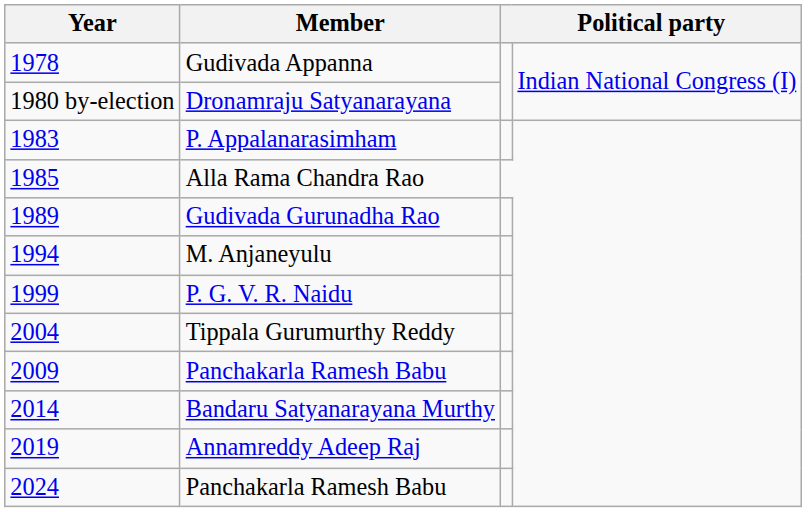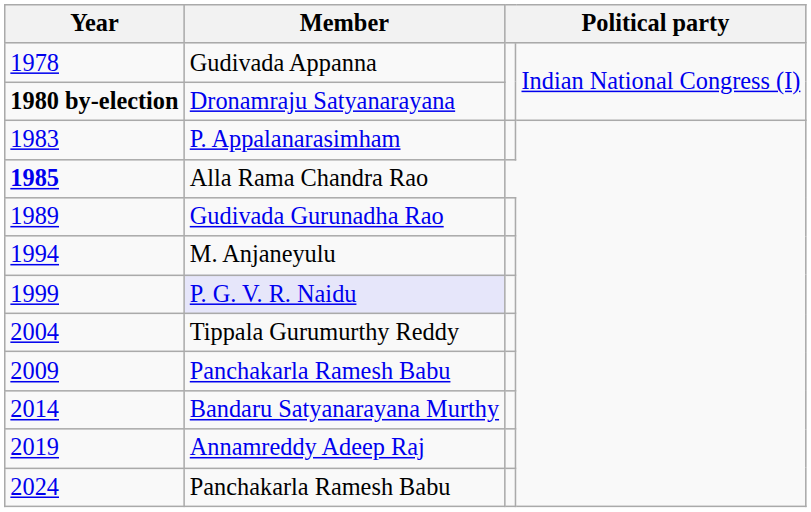Dronamraju Satyanarayana | Year: normal -> bold
Alla Rama Chandra Rao | Year: normal -> bold
P. G. V. R. Naidu | Member: no background -> lavender background
